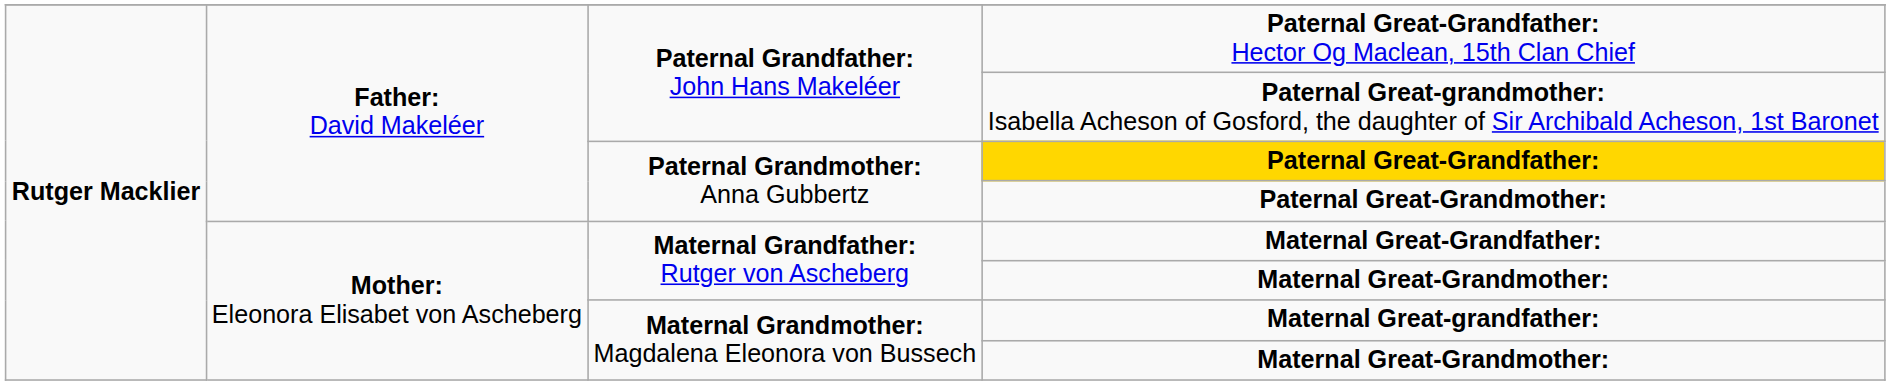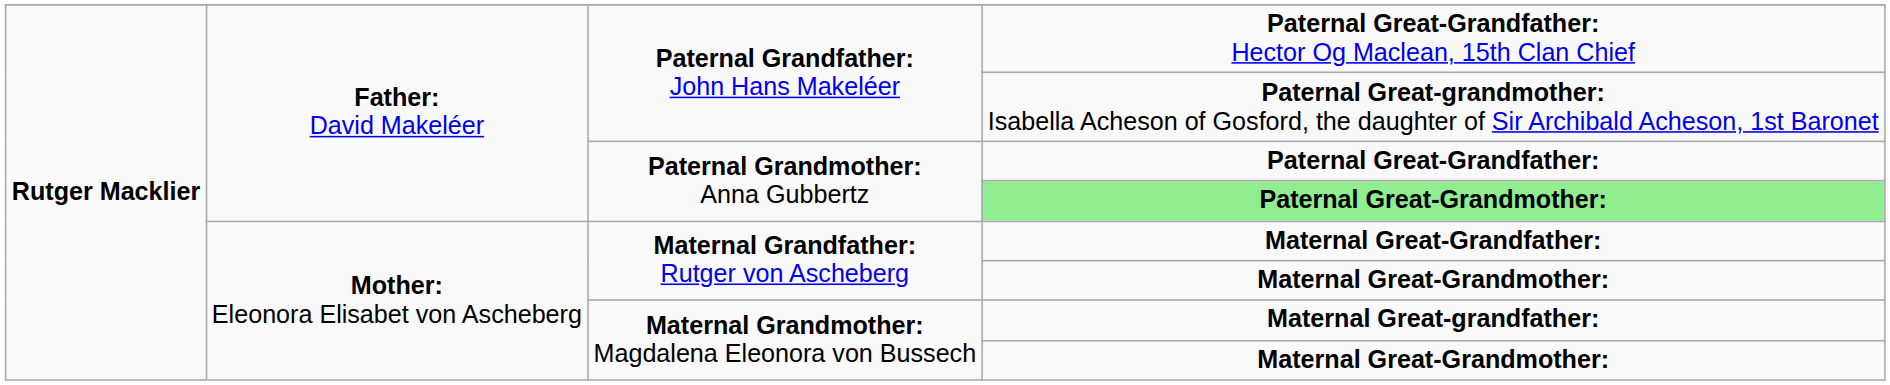Paternal Great-Grandfather: | column 4: gold background -> no background
Paternal Great-Grandmother: | column 4: no background -> lightgreen background
